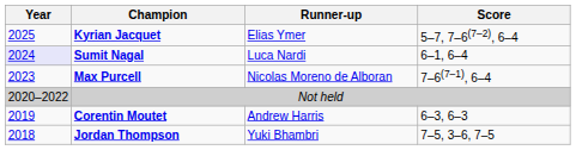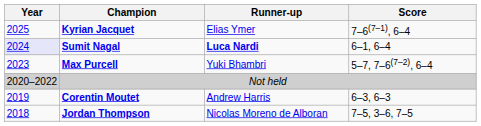Kyrian Jacquet | Score: 5–7, 7–6(7–2), 6–4 -> 7–6(7–1), 6–4
Sumit Nagal | Runner-up: normal -> bold
Max Purcell | Runner-up: Nicolas Moreno de Alboran -> Yuki Bhambri
Max Purcell | Score: 7–6(7–1), 6–4 -> 5–7, 7–6(7–2), 6–4
Jordan Thompson | Runner-up: Yuki Bhambri -> Nicolas Moreno de Alboran
